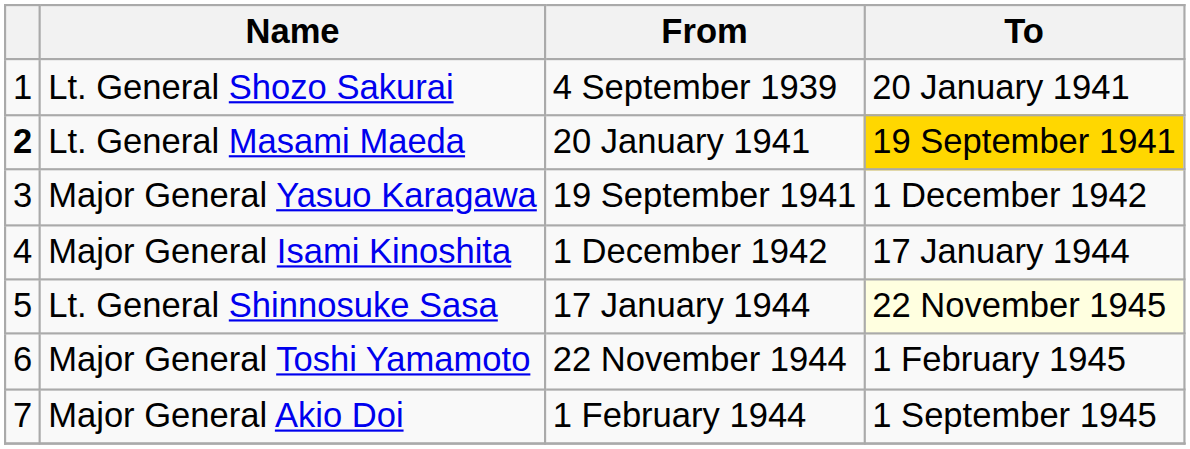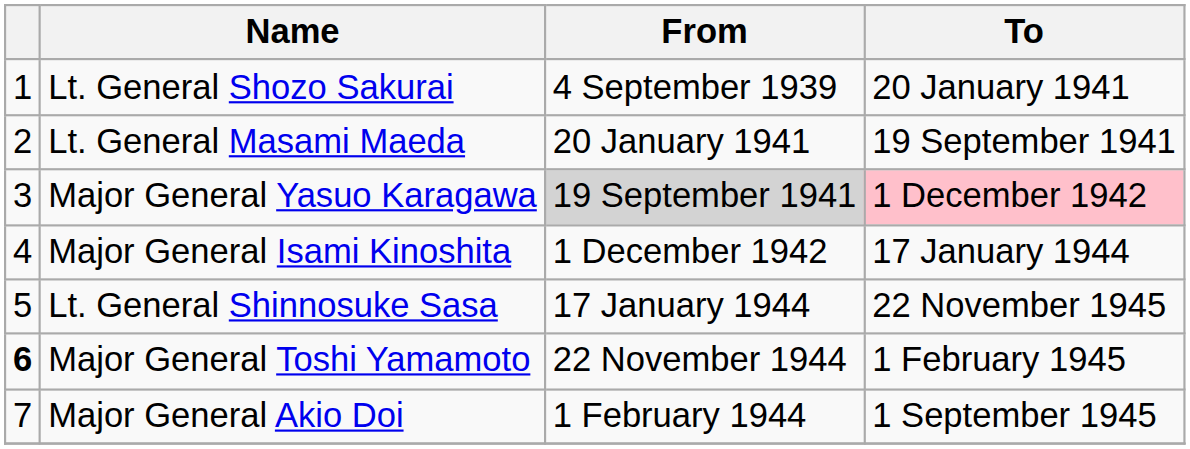Lt. General Masami Maeda | column 1: bold -> normal
Lt. General Masami Maeda | To: gold background -> no background
Major General Yasuo Karagawa | From: no background -> lightgrey background
Major General Yasuo Karagawa | To: no background -> pink background
Lt. General Shinnosuke Sasa | To: lightyellow background -> no background
Major General Toshi Yamamoto | column 1: normal -> bold
